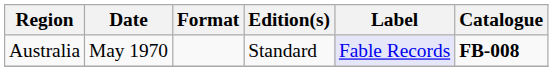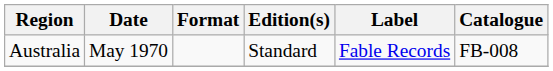Australia | Label: lavender background -> no background
Australia | Catalogue: bold -> normal
